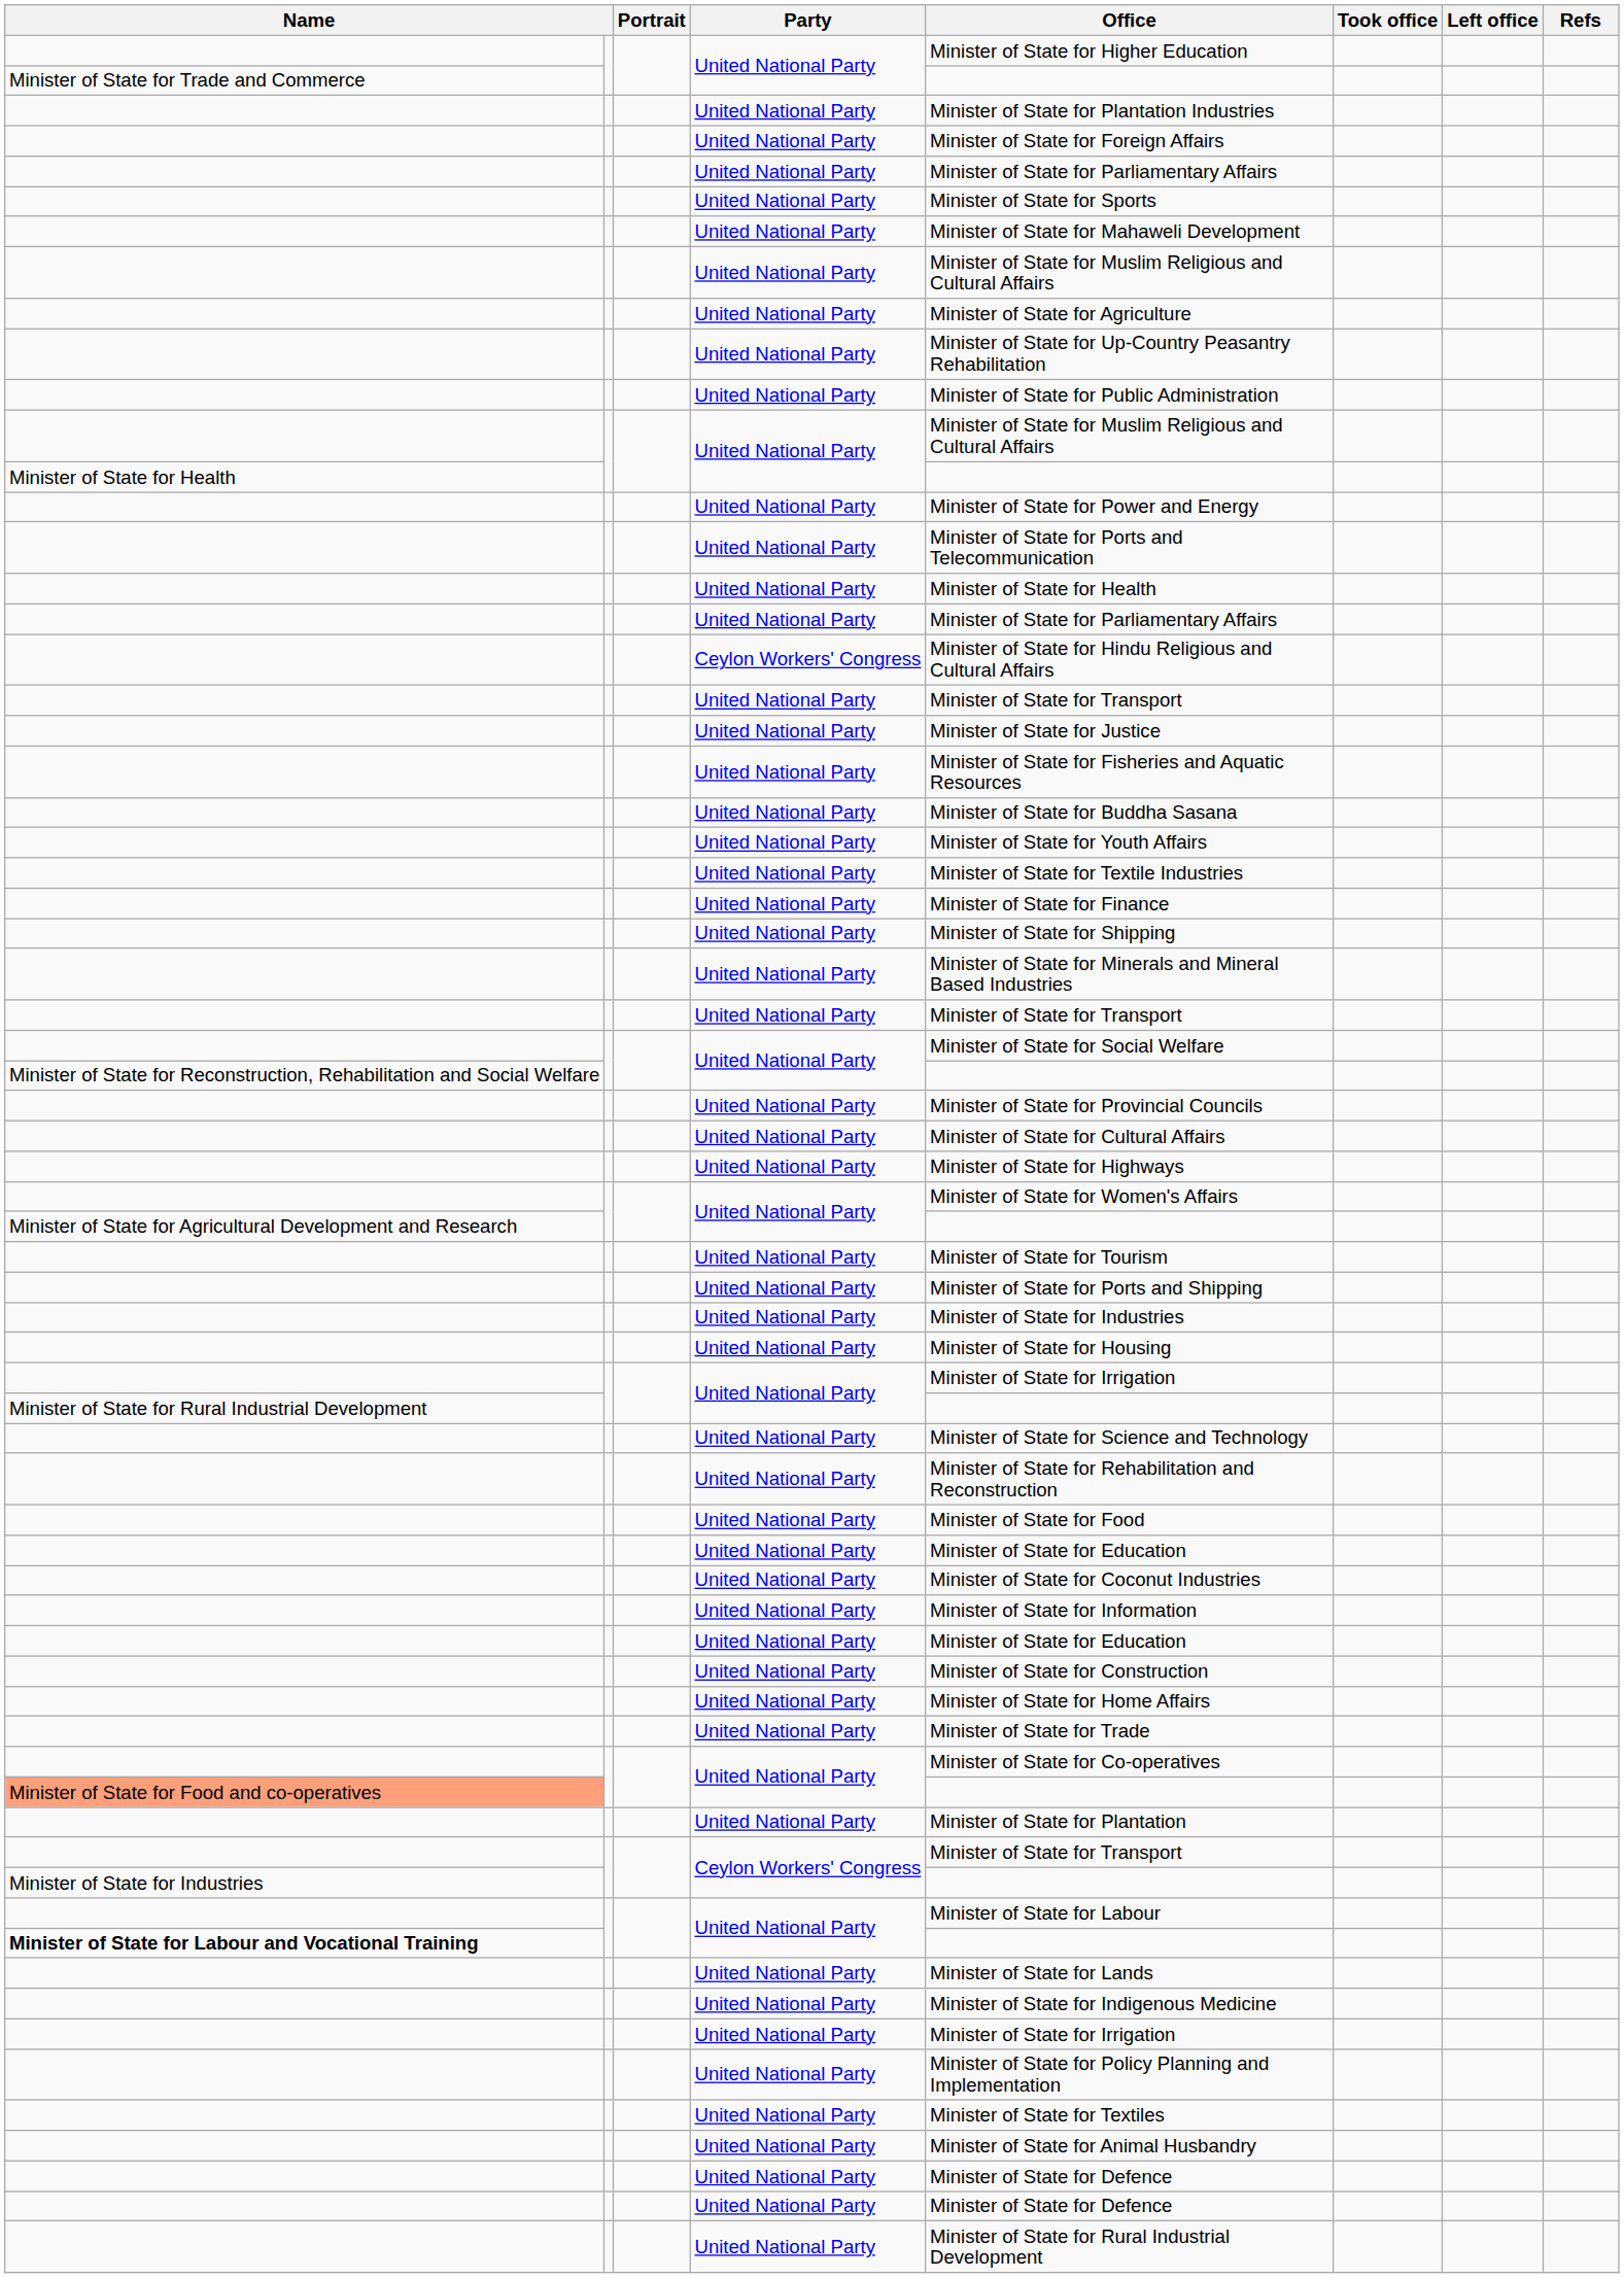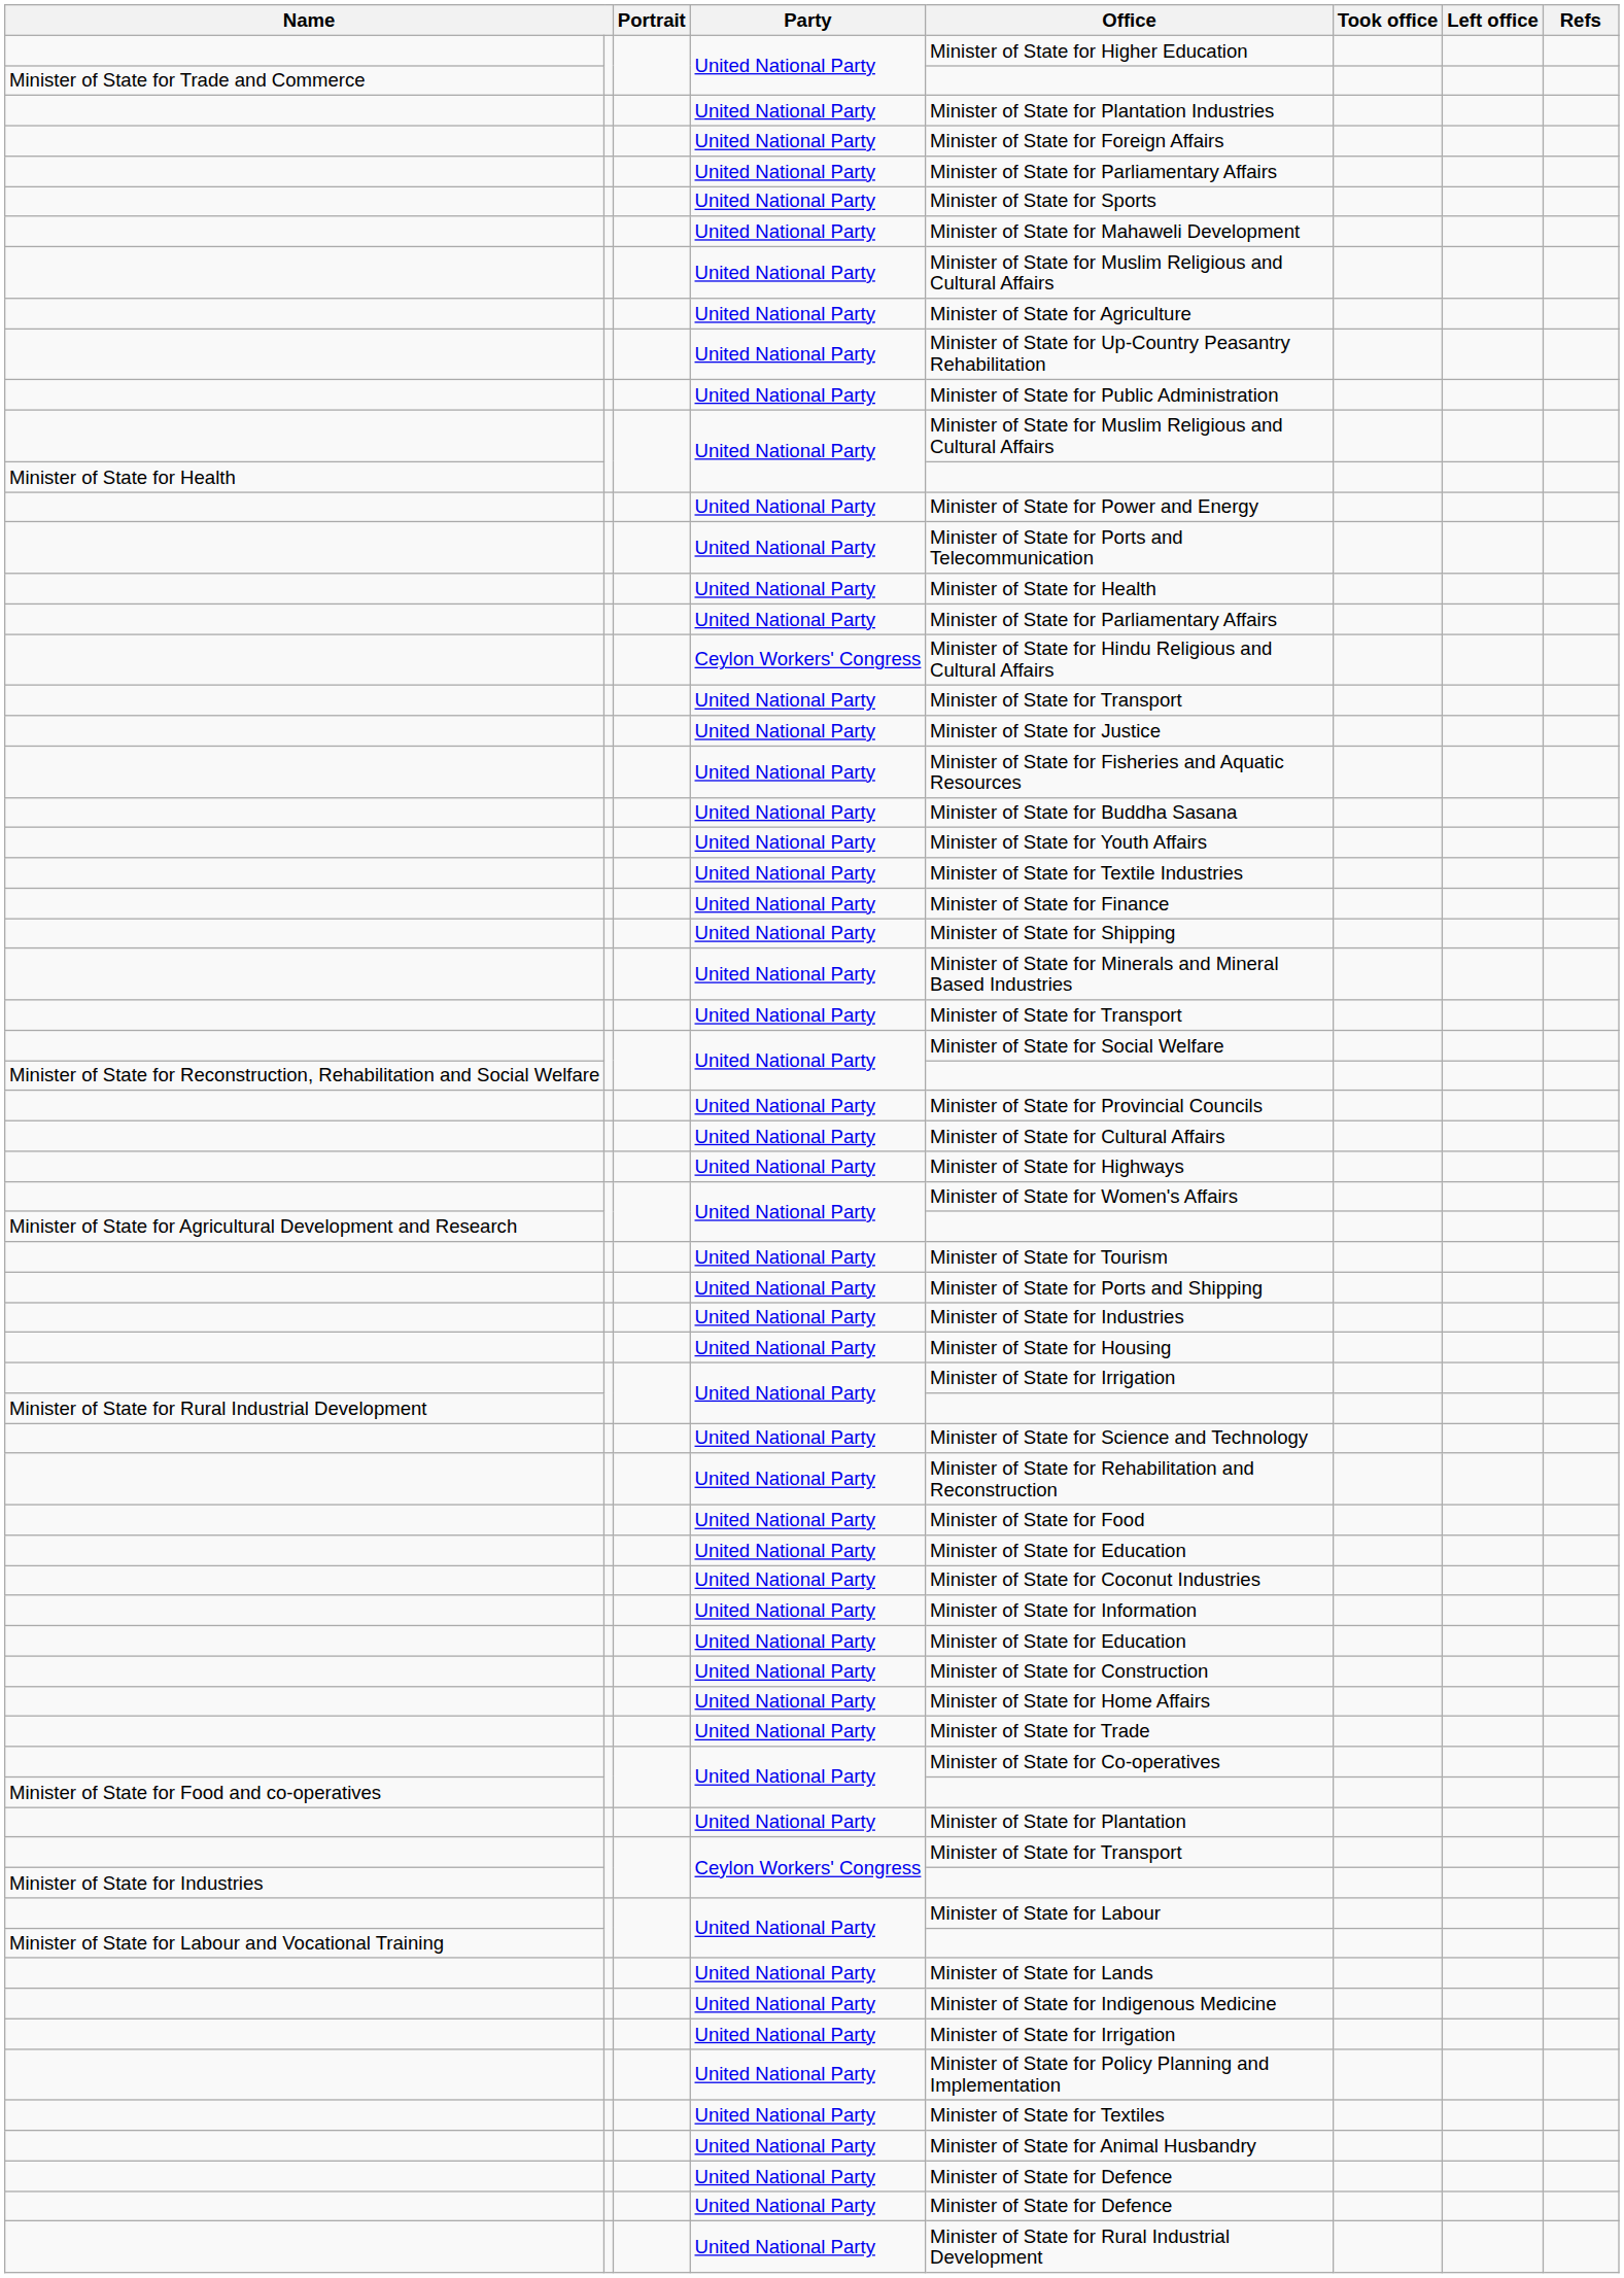Minister of State for Food and co-operatives | column 1: lightsalmon background -> no background
Minister of State for Labour and Vocational Training | column 1: bold -> normal
